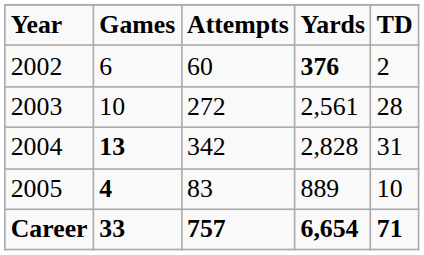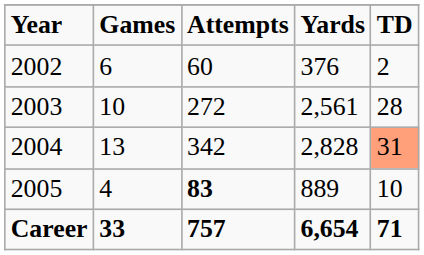2002 | column 4: bold -> normal
2004 | column 2: bold -> normal
2004 | column 5: no background -> lightsalmon background
2005 | column 2: bold -> normal
2005 | column 3: normal -> bold
